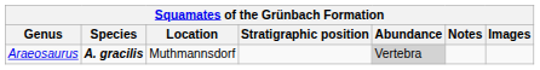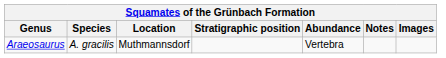Araeosaurus | Species: bold -> normal
Araeosaurus | Abundance: lightgrey background -> no background
